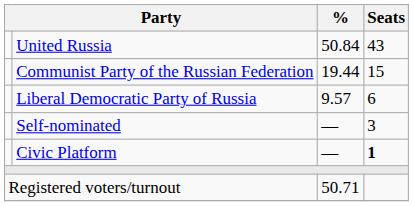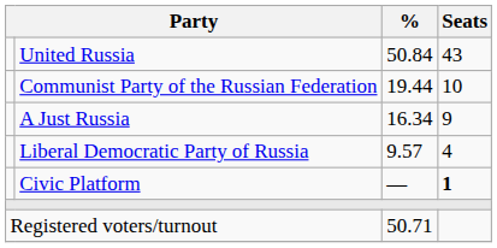Communist Party of the Russian Federation | Seats: 15 -> 10
+ row: A Just Russia | 16.34 | 9
Liberal Democratic Party of Russia | Seats: 6 -> 4
- row: Self-nominated | — | 3
